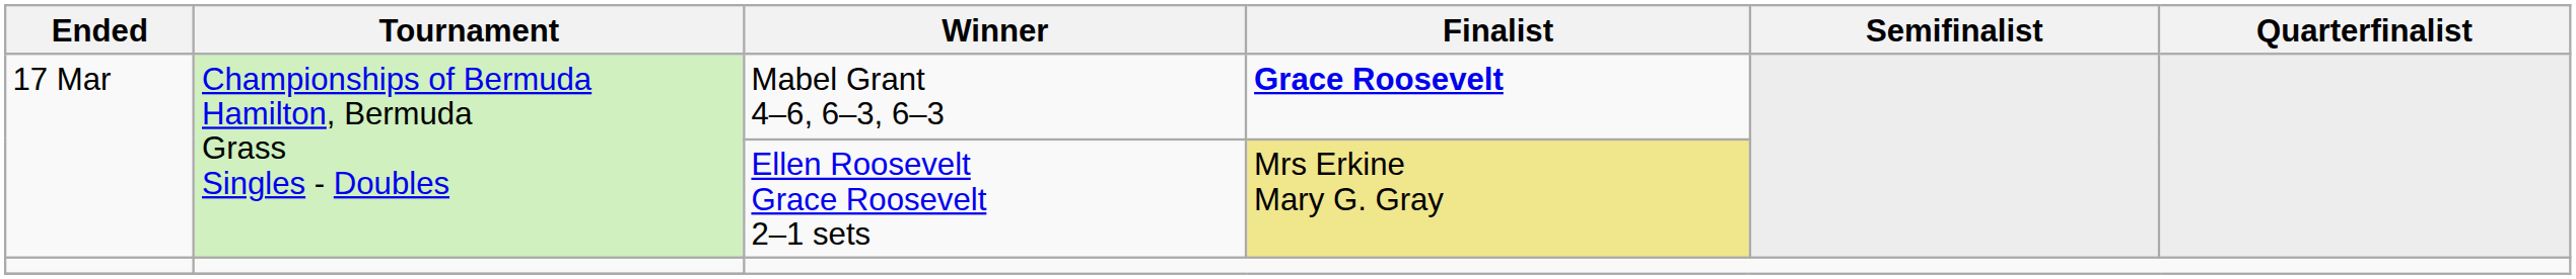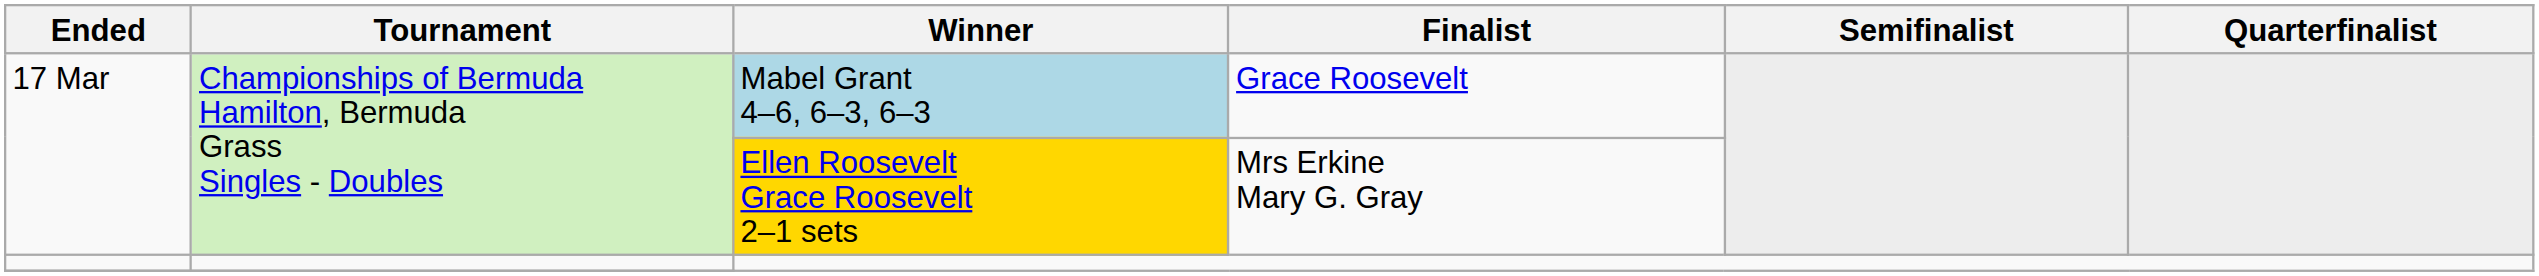Mabel Grant 4–6, 6–3, 6–3 | Winner: no background -> lightblue background
Mabel Grant 4–6, 6–3, 6–3 | Finalist: bold -> normal
Ellen Roosevelt Grace Roosevelt 2–1 sets | Winner: no background -> gold background
Ellen Roosevelt Grace Roosevelt 2–1 sets | Finalist: khaki background -> no background
